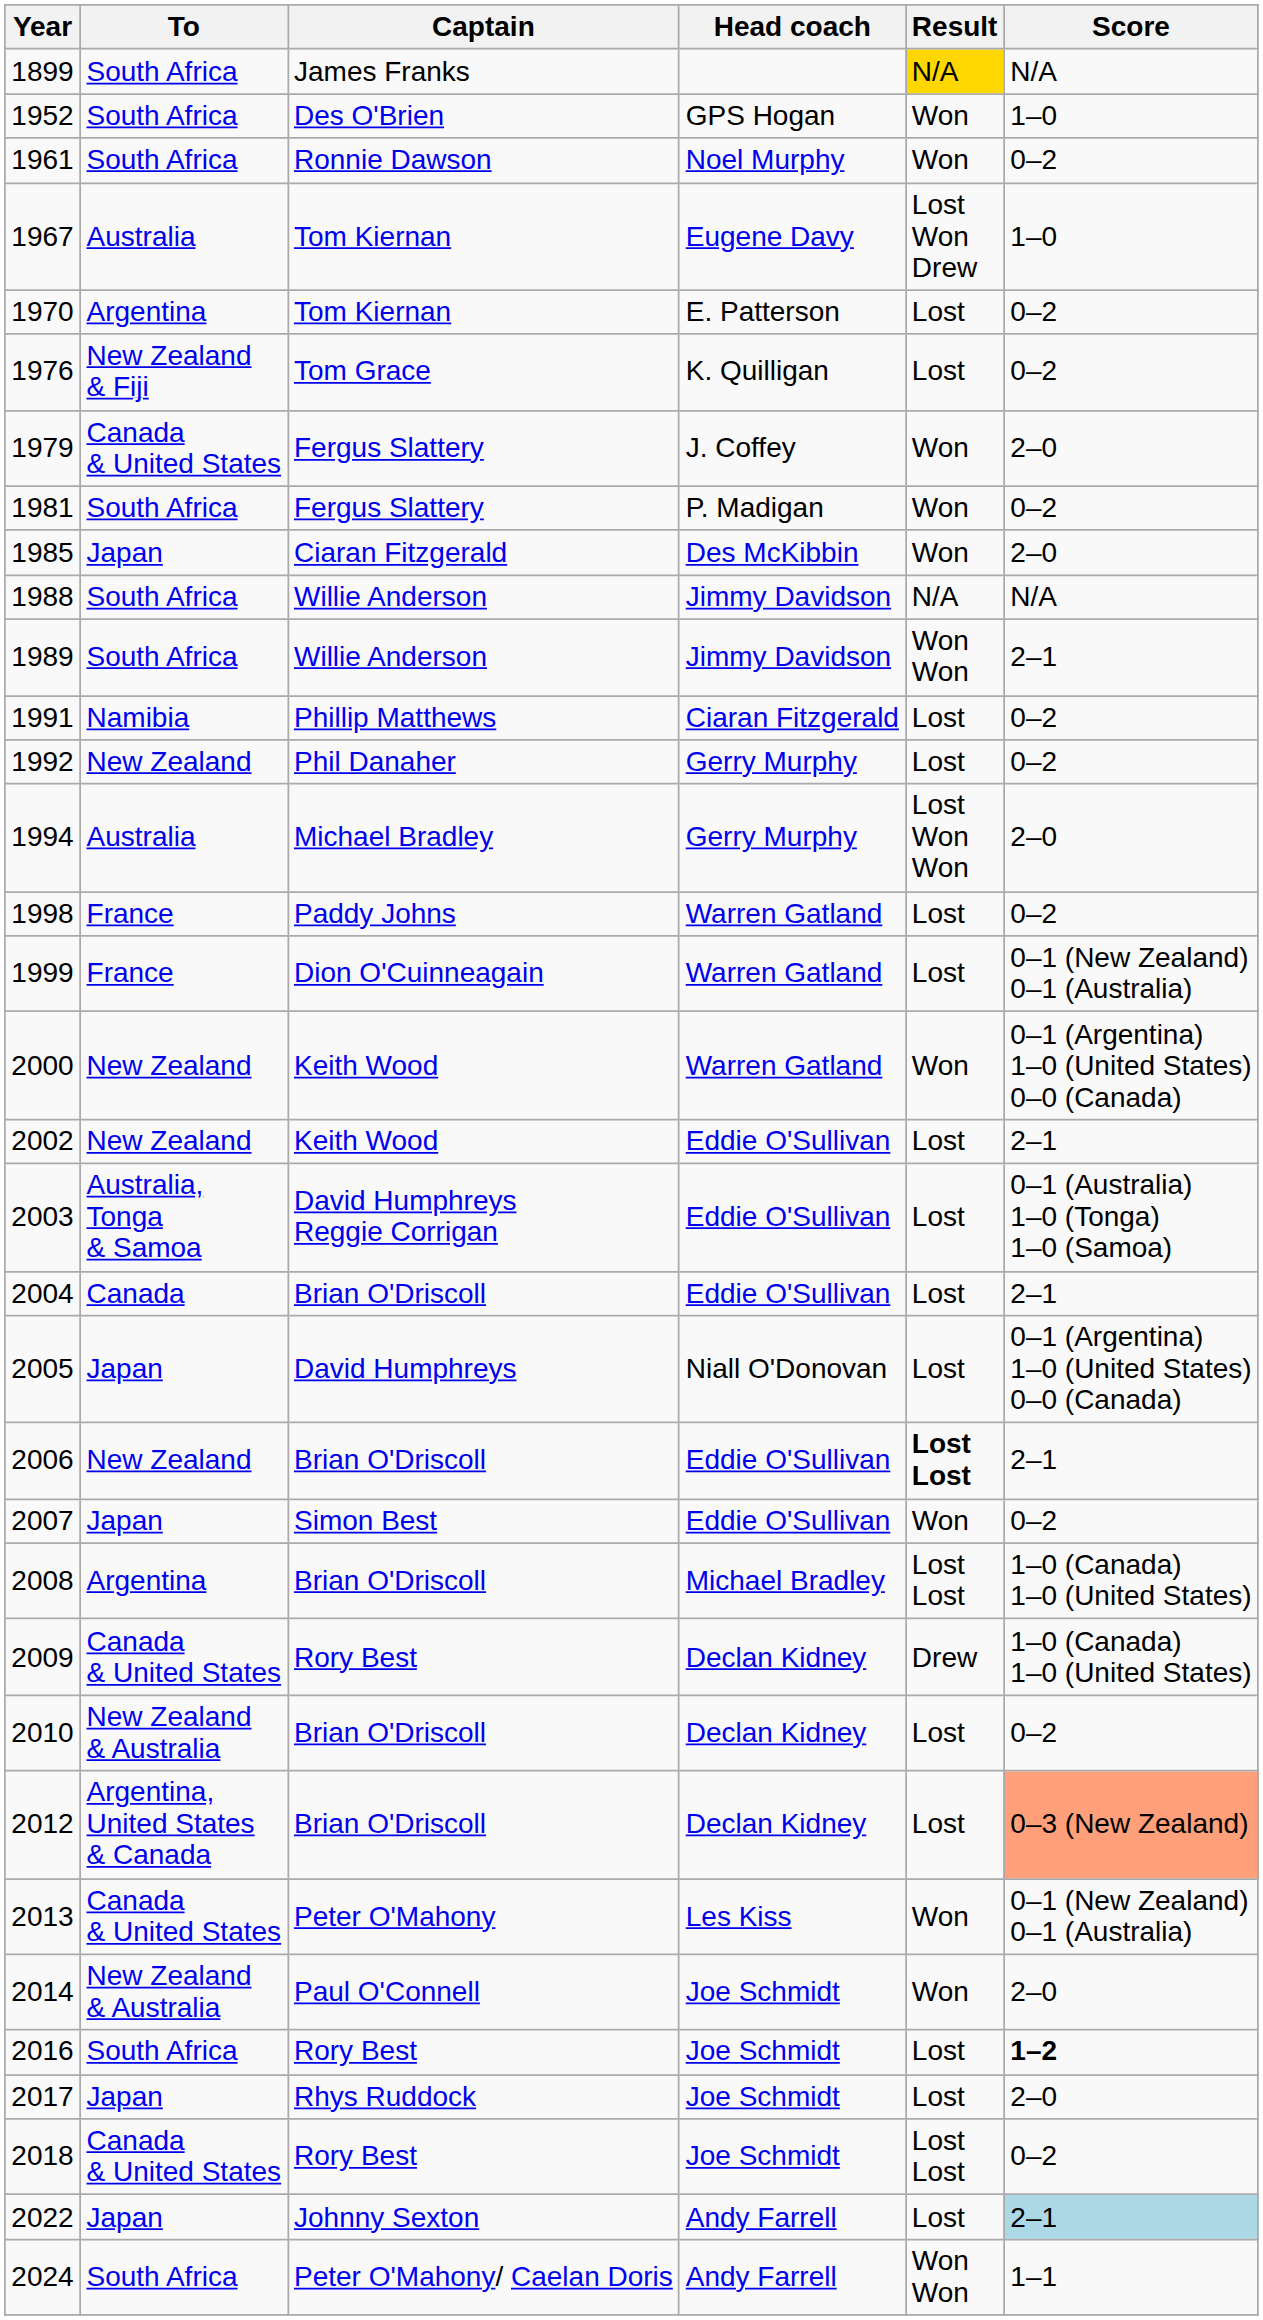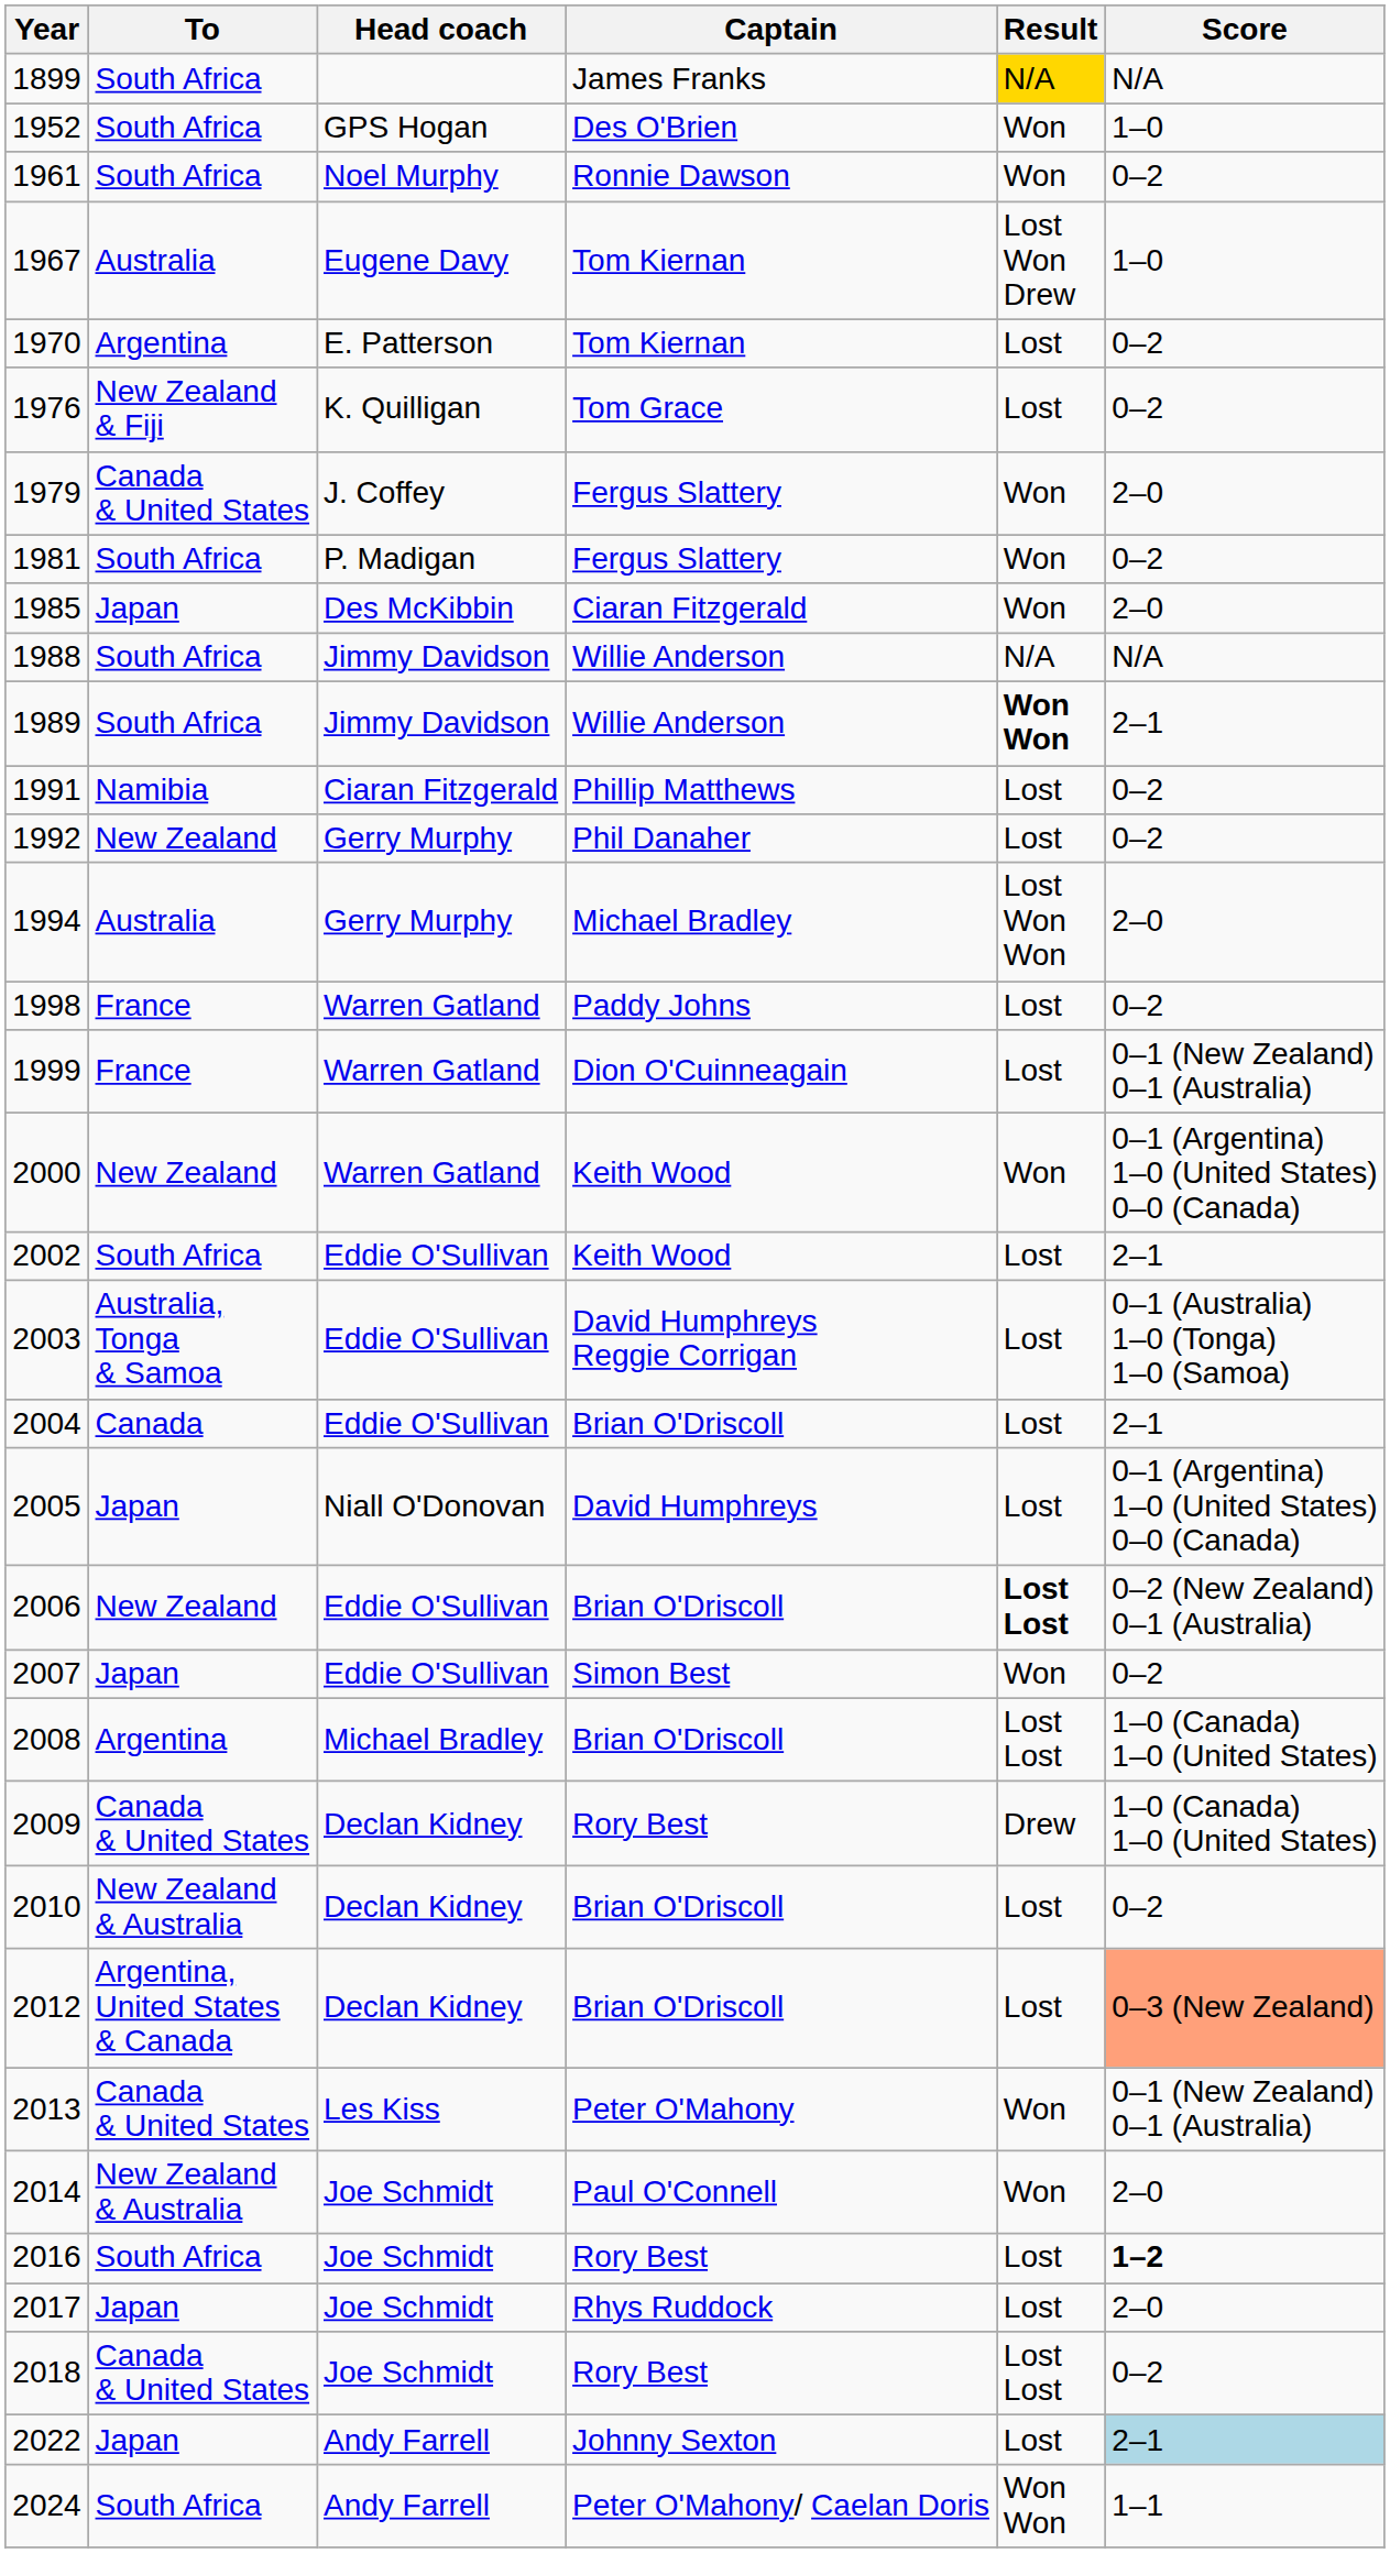columns swapped: Captain <-> Head coach
1989 | Result: normal -> bold
2002 | To: New Zealand -> South Africa
2006 | Score: 2–1 -> 0–2 (New Zealand) 0–1 (Australia)
